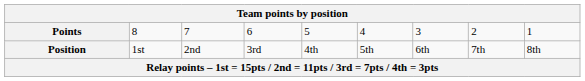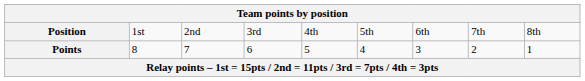rows swapped: Position <-> Points
